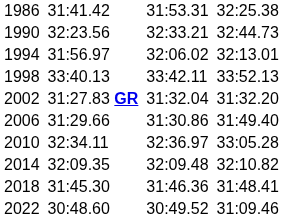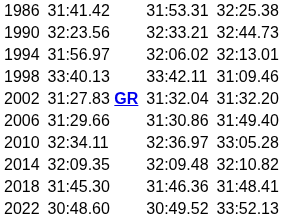1998 | column 4: 33:52.13 -> 31:09.46
2022 | column 4: 31:09.46 -> 33:52.13
